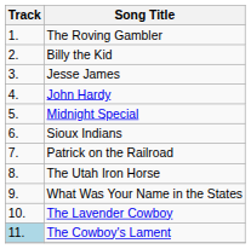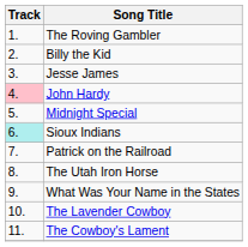John Hardy | Track: no background -> pink background
Sioux Indians | Track: no background -> paleturquoise background
The Cowboy's Lament | Track: lightblue background -> no background
